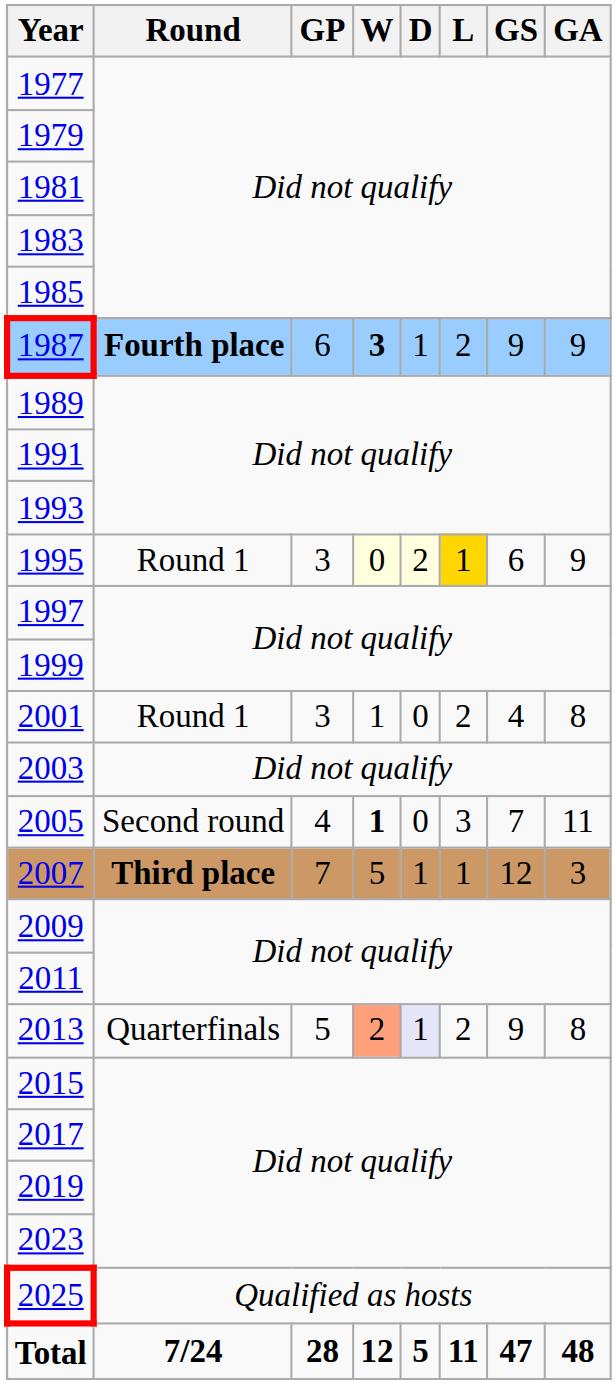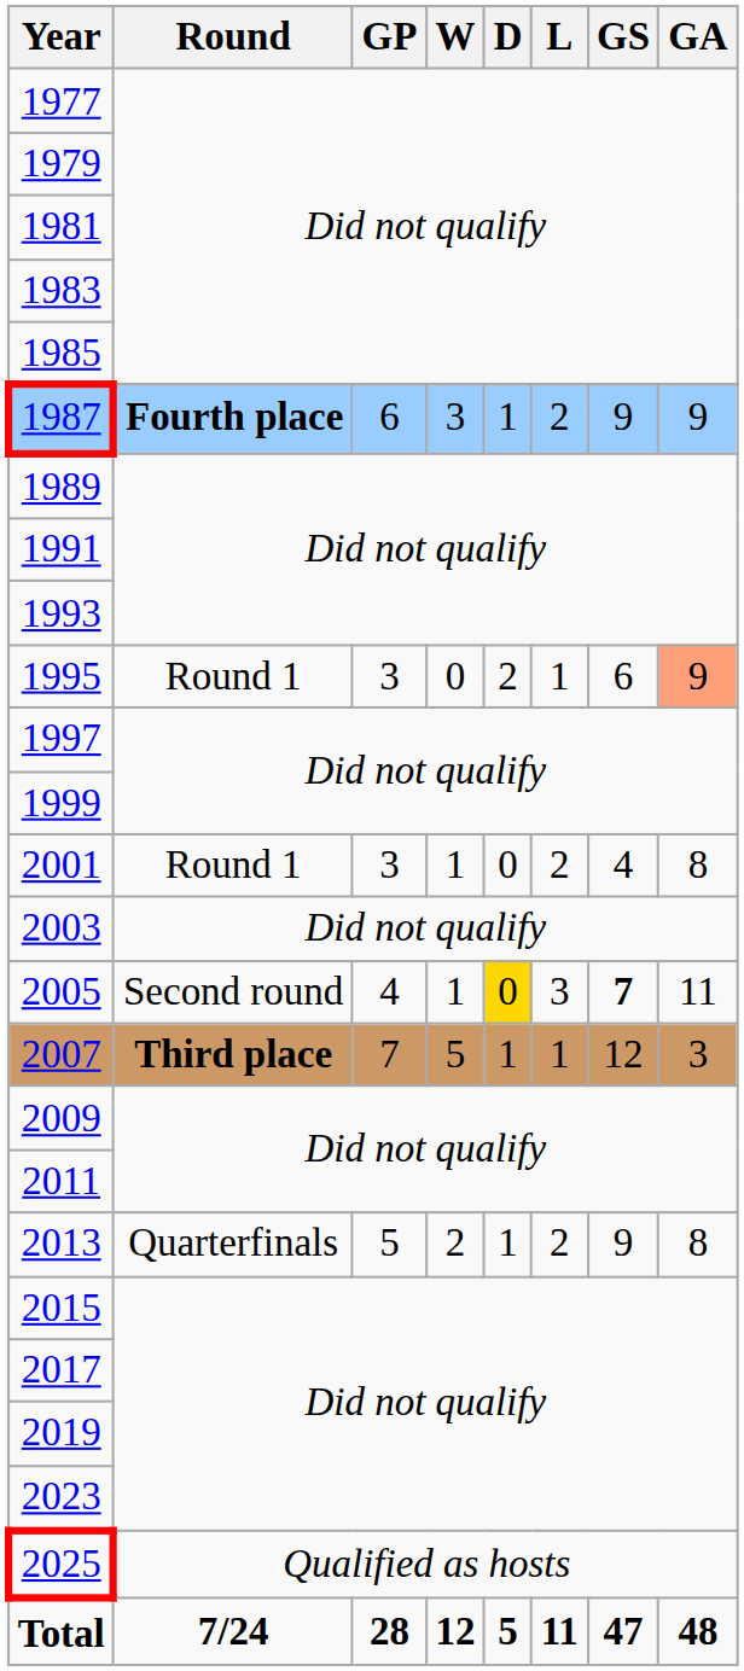1987 | W: bold -> normal
1995 | W: lightyellow background -> no background
1995 | D: lightyellow background -> no background
1995 | L: gold background -> no background
1995 | GA: no background -> lightsalmon background
2005 | W: bold -> normal
2005 | D: no background -> gold background
2005 | GS: normal -> bold
2013 | W: lightsalmon background -> no background
2013 | D: lavender background -> no background
